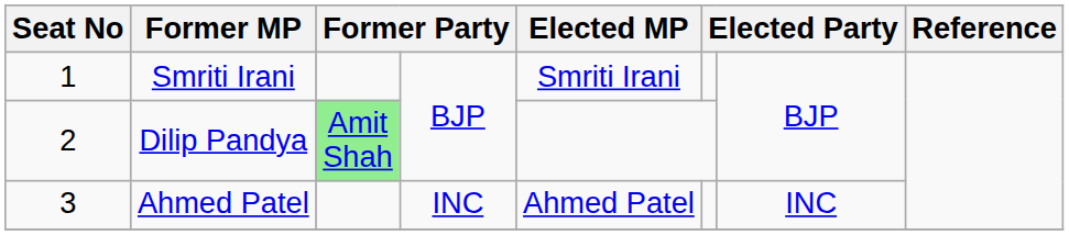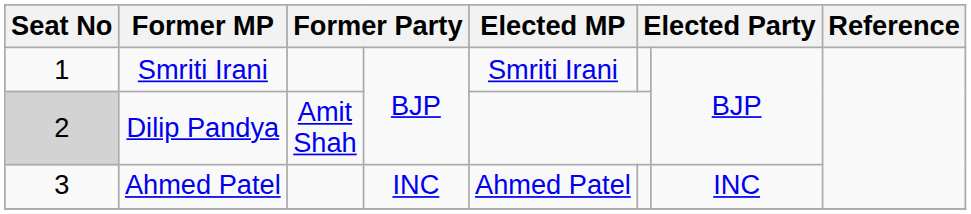Dilip Pandya | Seat No: no background -> lightgrey background
Dilip Pandya | column 3: lightgreen background -> no background
